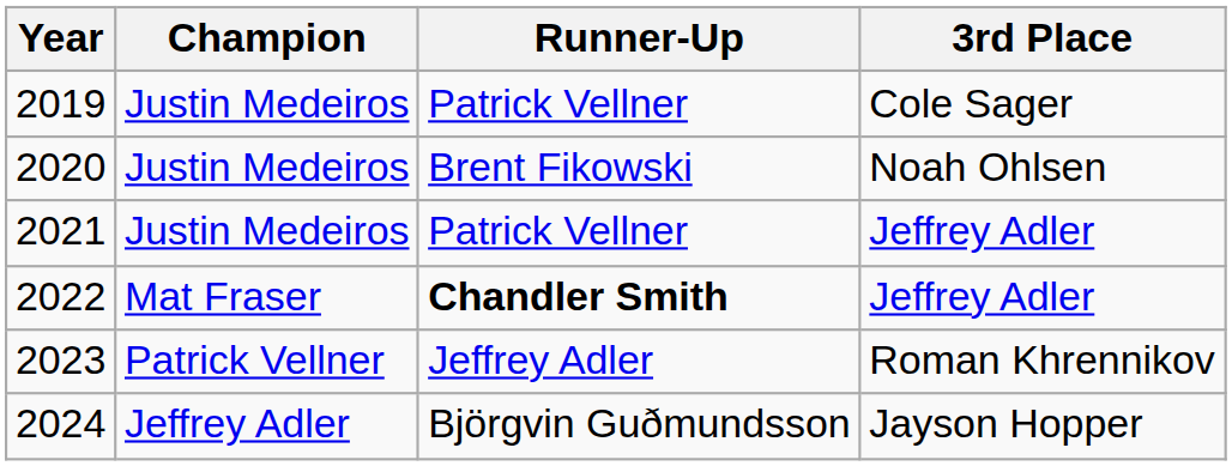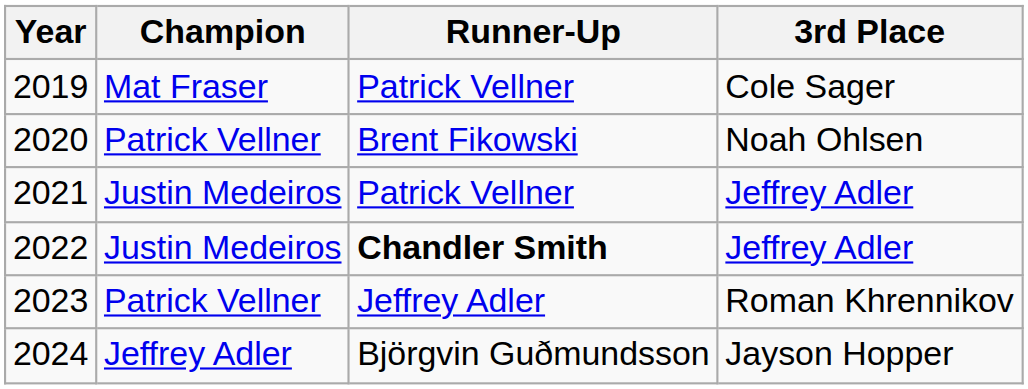2019 | Champion: Justin Medeiros -> Mat Fraser
2020 | Champion: Justin Medeiros -> Patrick Vellner
2022 | Champion: Mat Fraser -> Justin Medeiros
